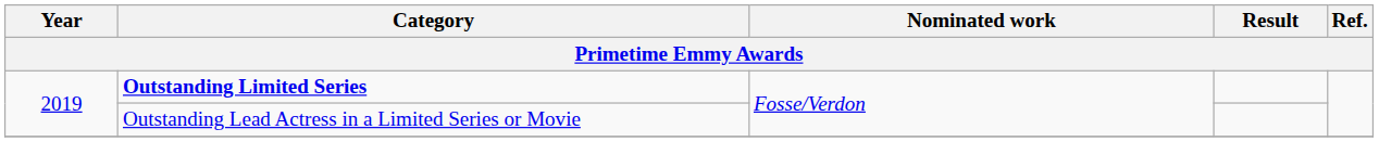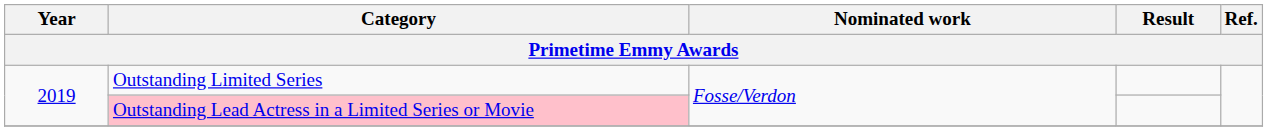Outstanding Limited Series | Category: bold -> normal
Outstanding Lead Actress in a Limited Series or Movie | Category: no background -> pink background
